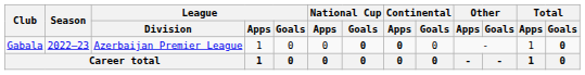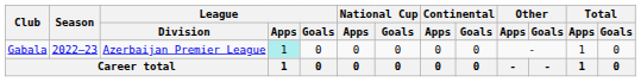Gabala | League / Apps: no background -> paleturquoise background
Gabala | National Cup / Goals: bold -> normal
Gabala | Continental / Apps: bold -> normal
Gabala | Total / Goals: bold -> normal
